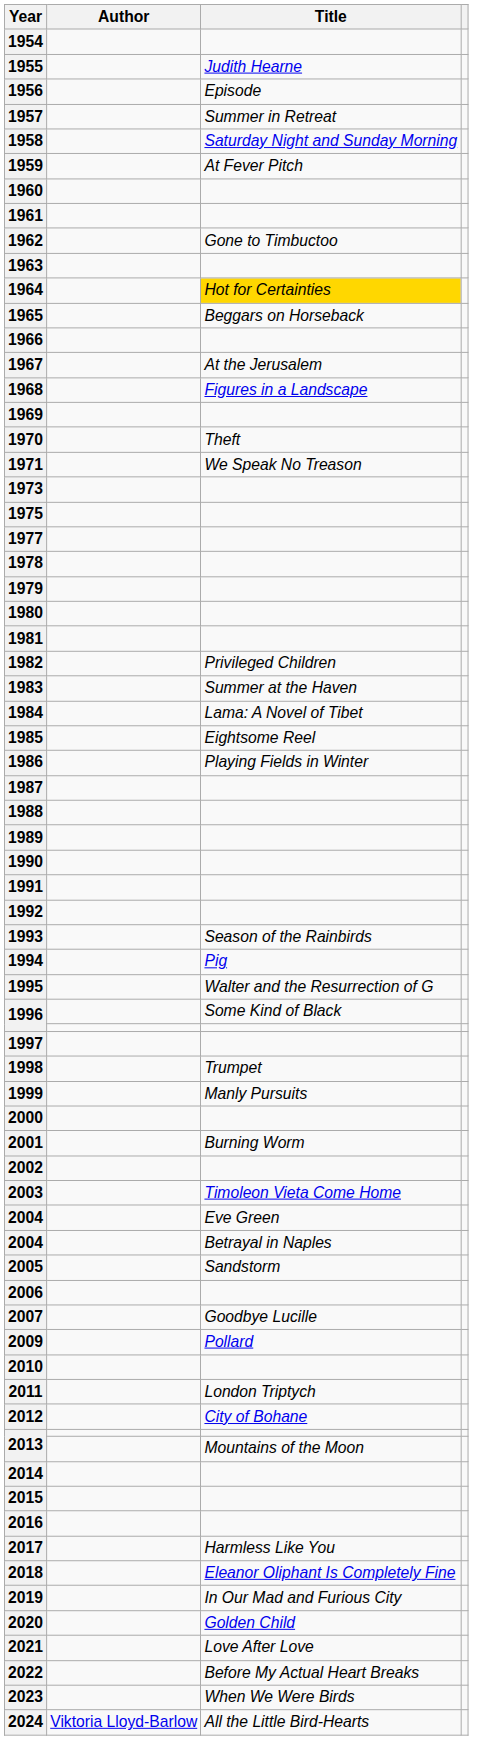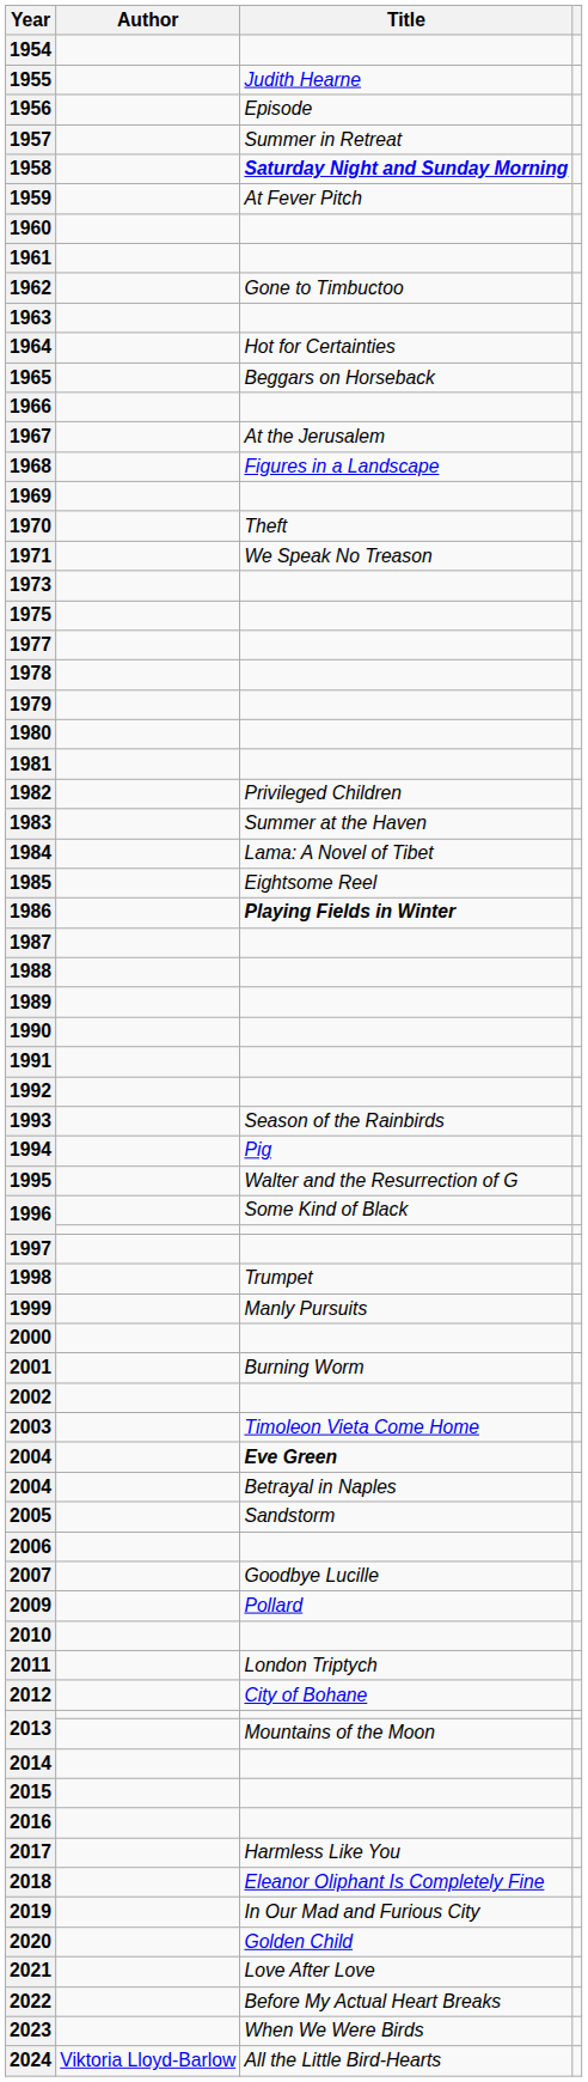1958 | Title: normal -> bold
1964 | Title: gold background -> no background
1986 | Title: normal -> bold
2004 / Eve Green | Title: normal -> bold
